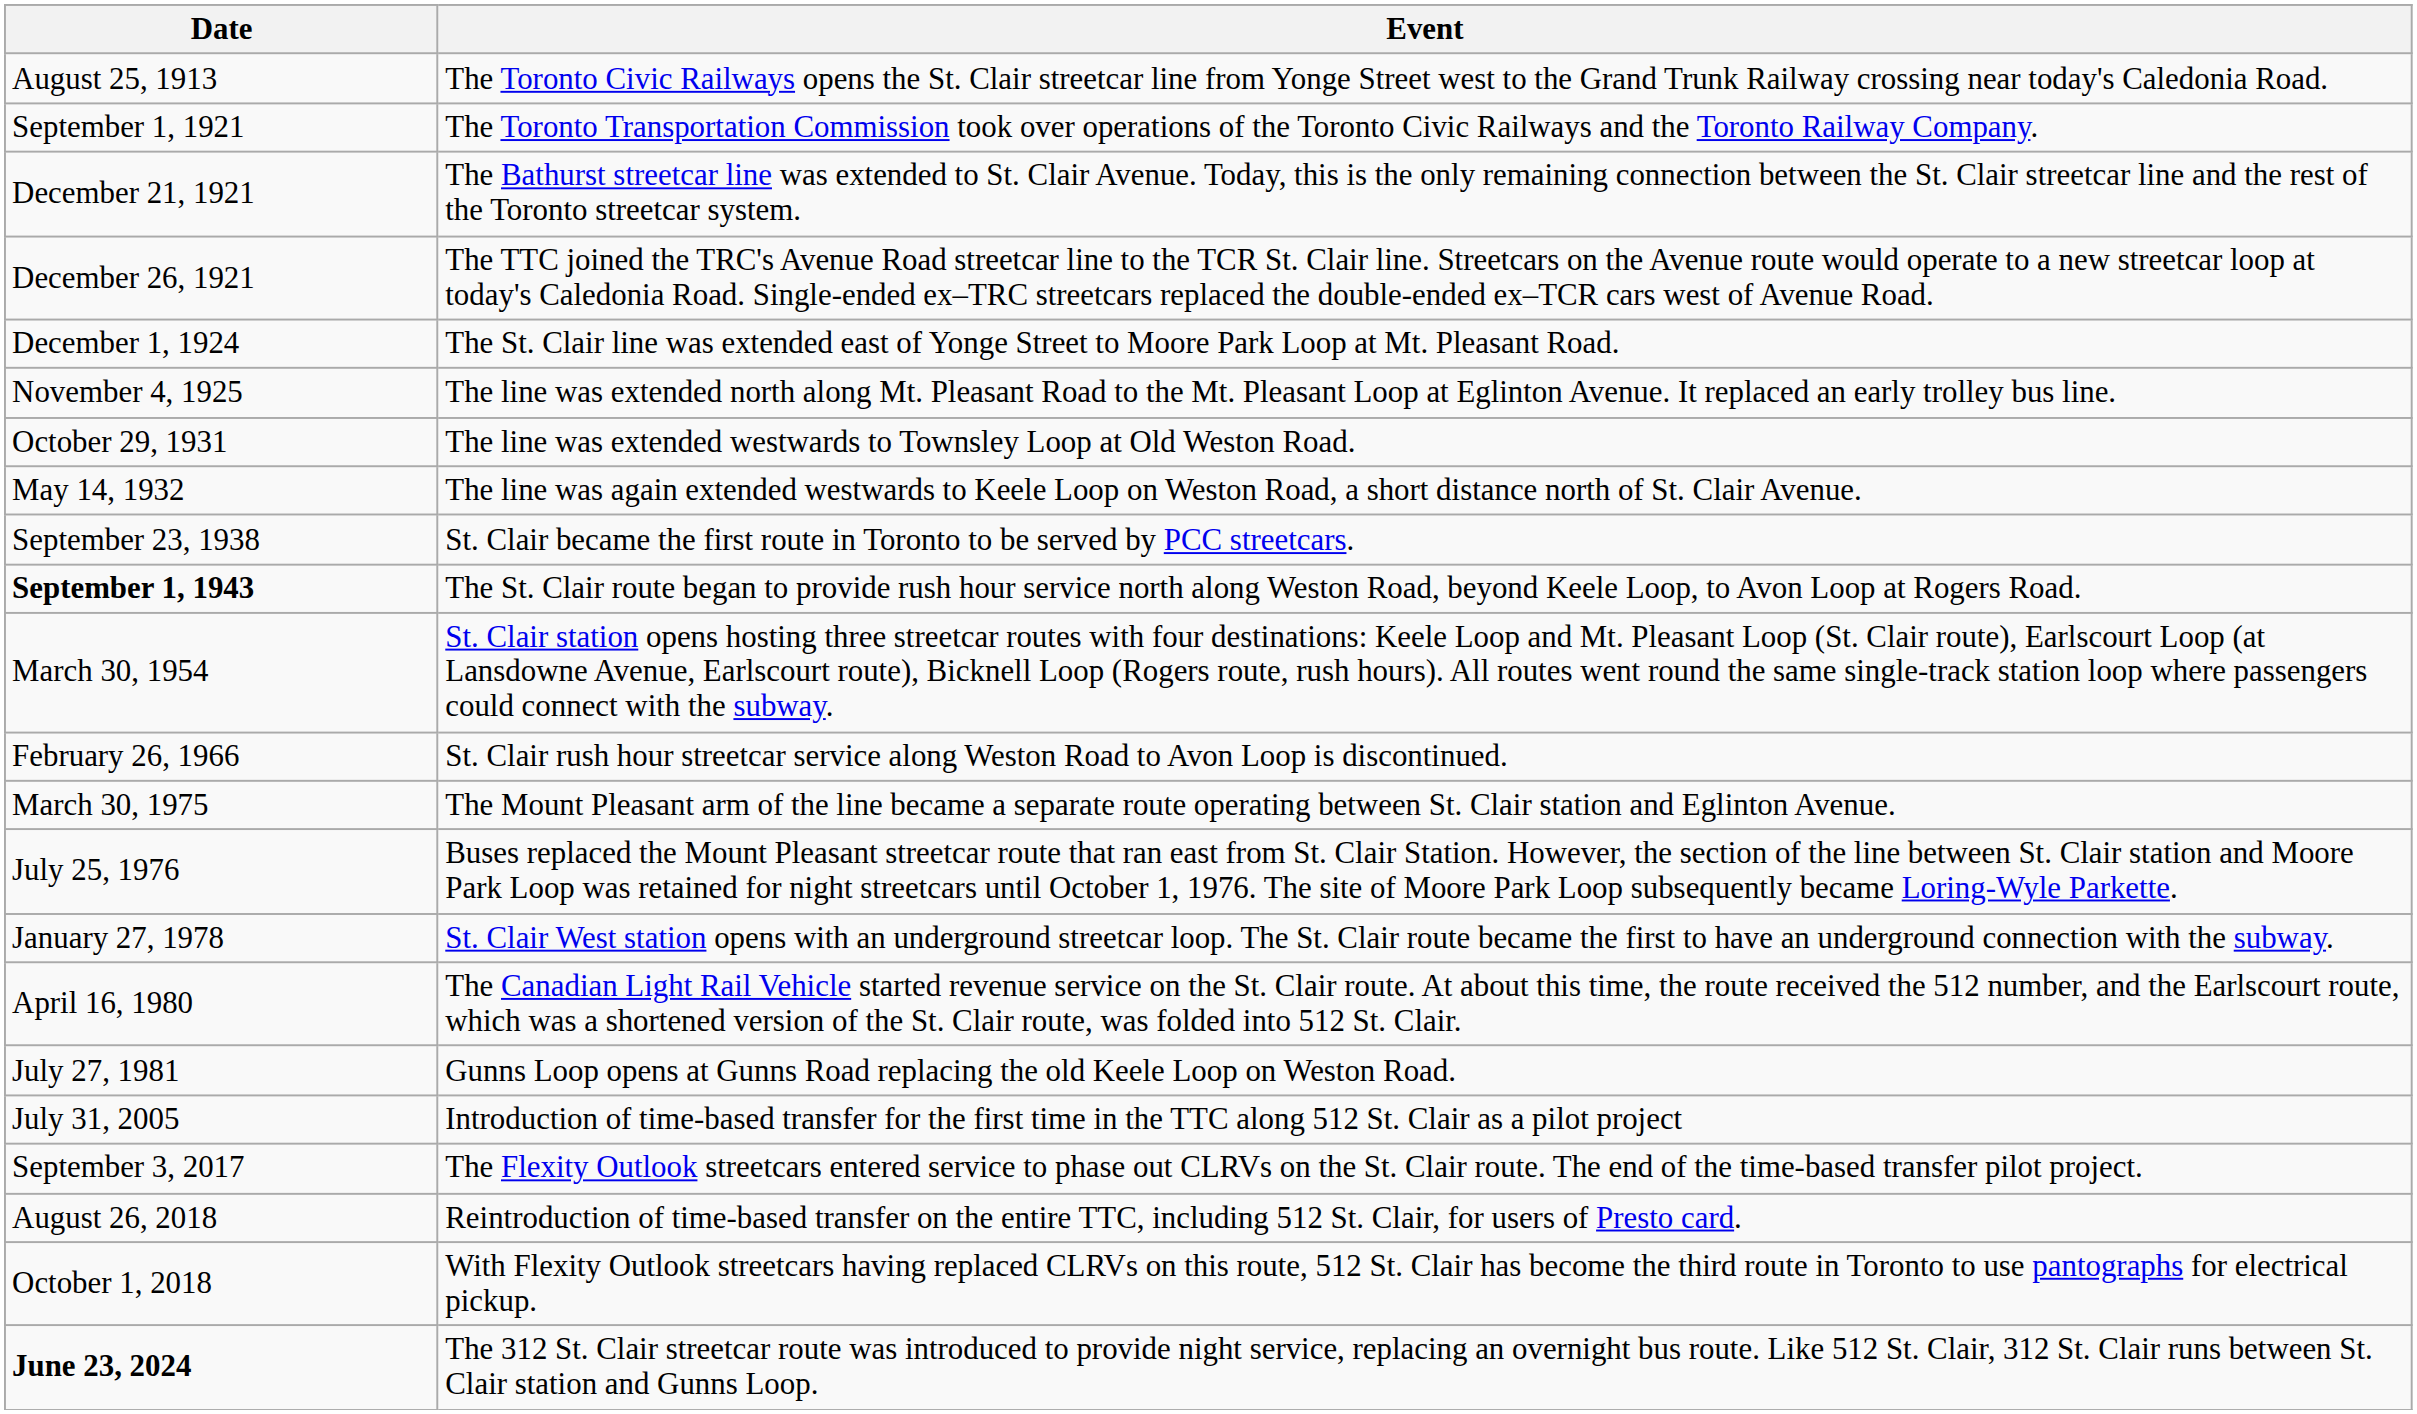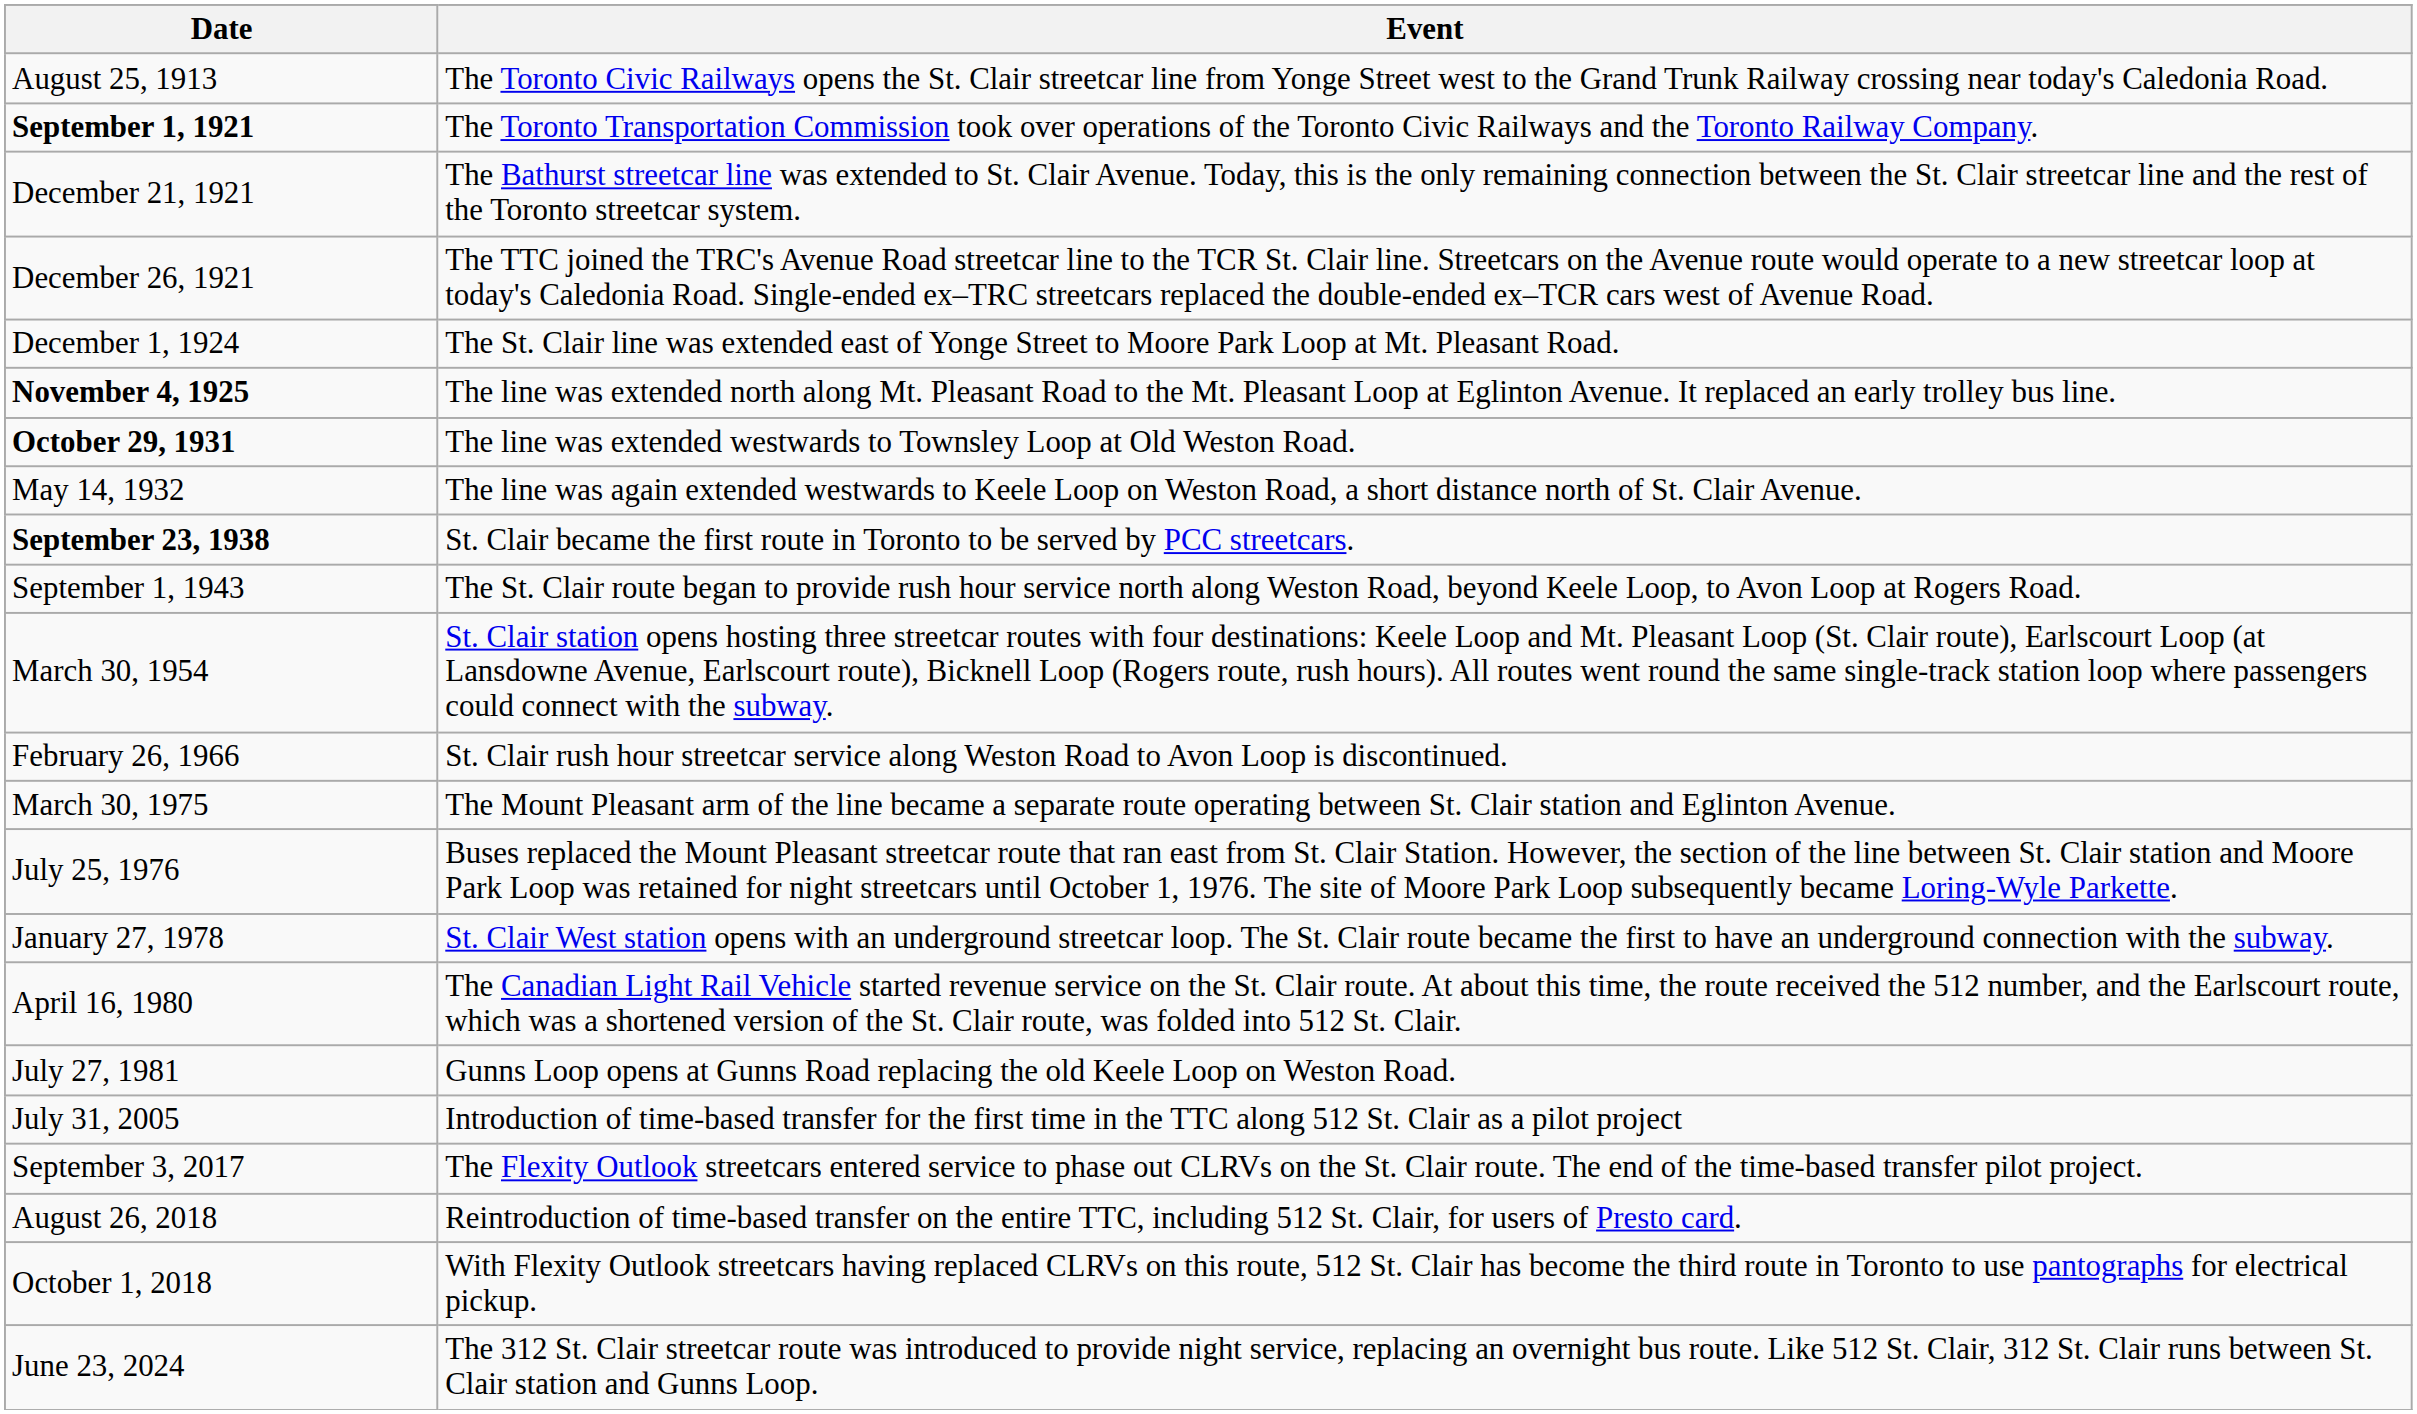September 1, 1921 | Date: normal -> bold
November 4, 1925 | Date: normal -> bold
October 29, 1931 | Date: normal -> bold
September 23, 1938 | Date: normal -> bold
September 1, 1943 | Date: bold -> normal
June 23, 2024 | Date: bold -> normal
